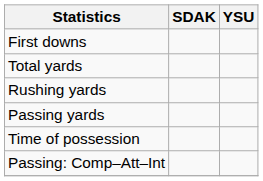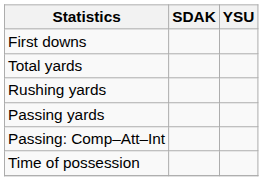rows swapped: Passing: Comp–Att–Int <-> Time of possession
